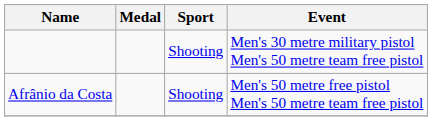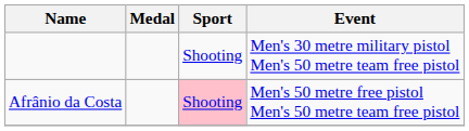Afrânio da Costa | Sport: no background -> pink background
